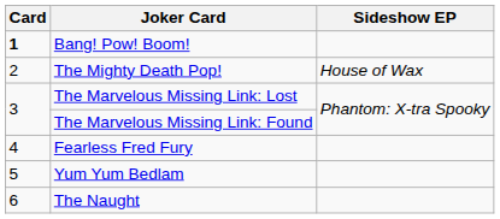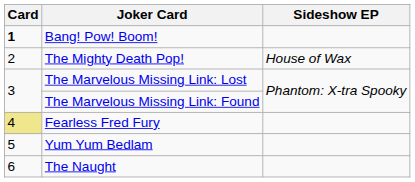Fearless Fred Fury | Card: no background -> khaki background
